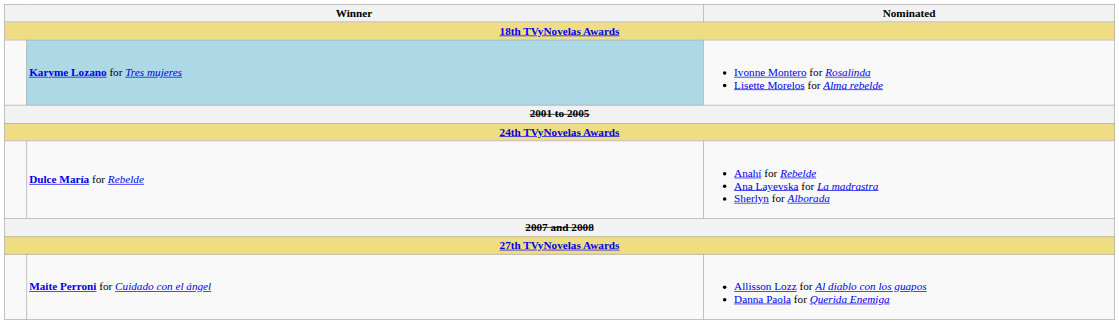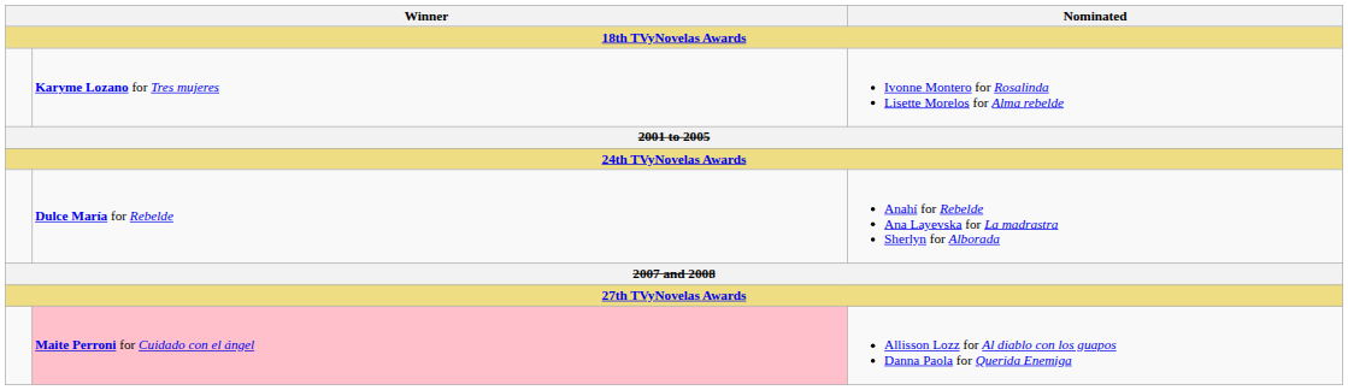Karyme Lozano for Tres mujeres | column 2: lightblue background -> no background
Maite Perroni for Cuidado con el ángel | column 2: no background -> pink background
